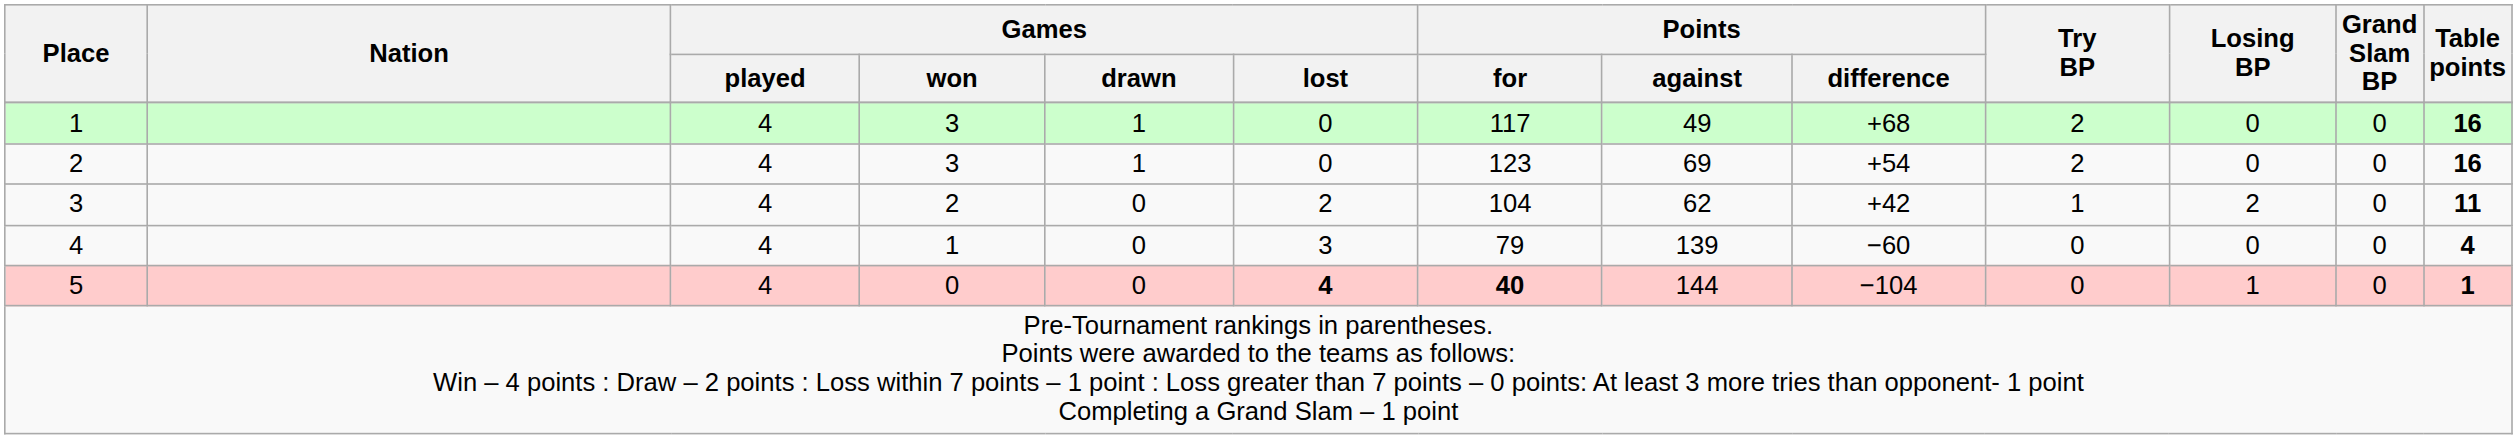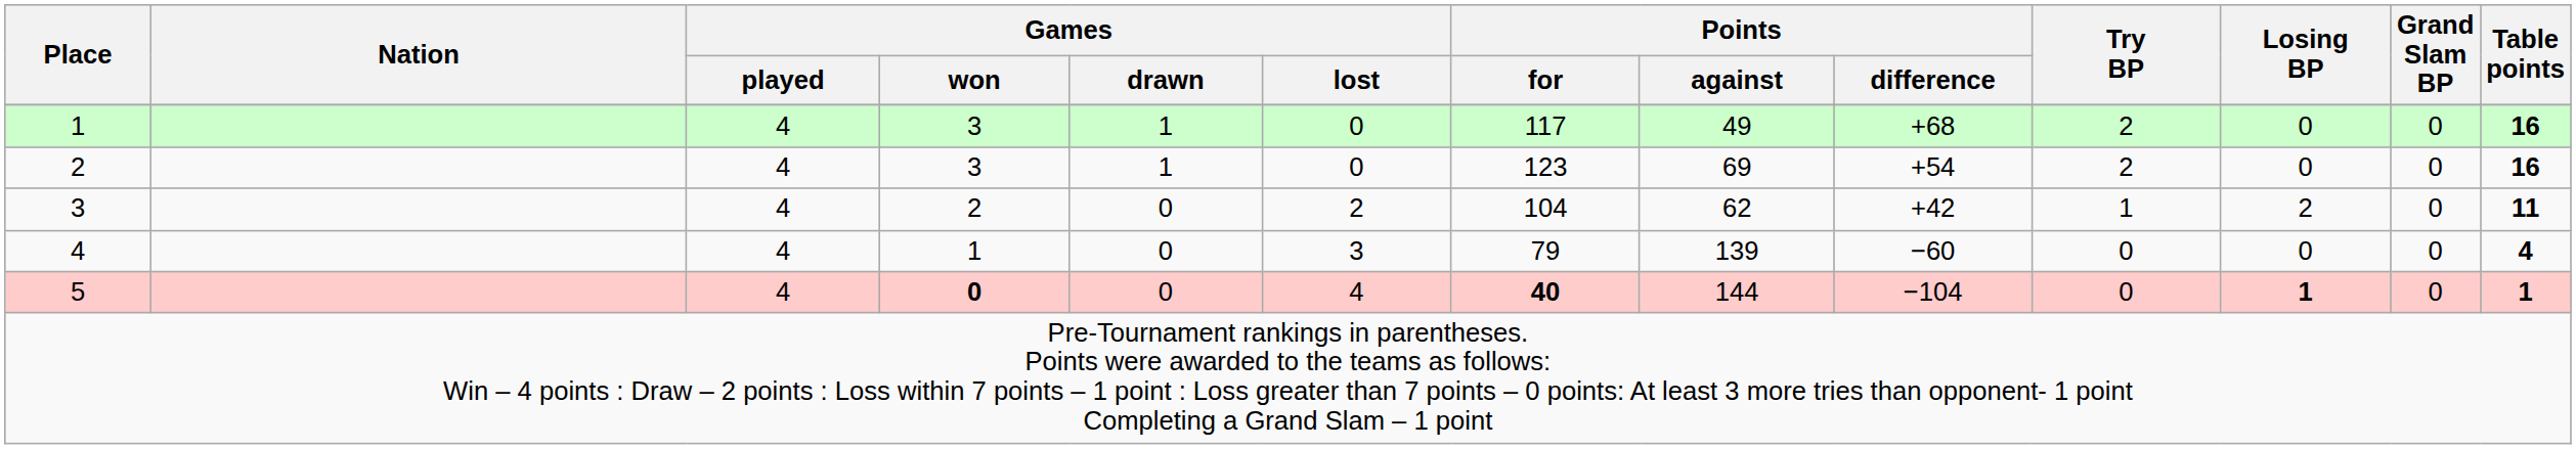5 | Games / won: normal -> bold
5 | Games / lost: bold -> normal
5 | Losing BP: normal -> bold
